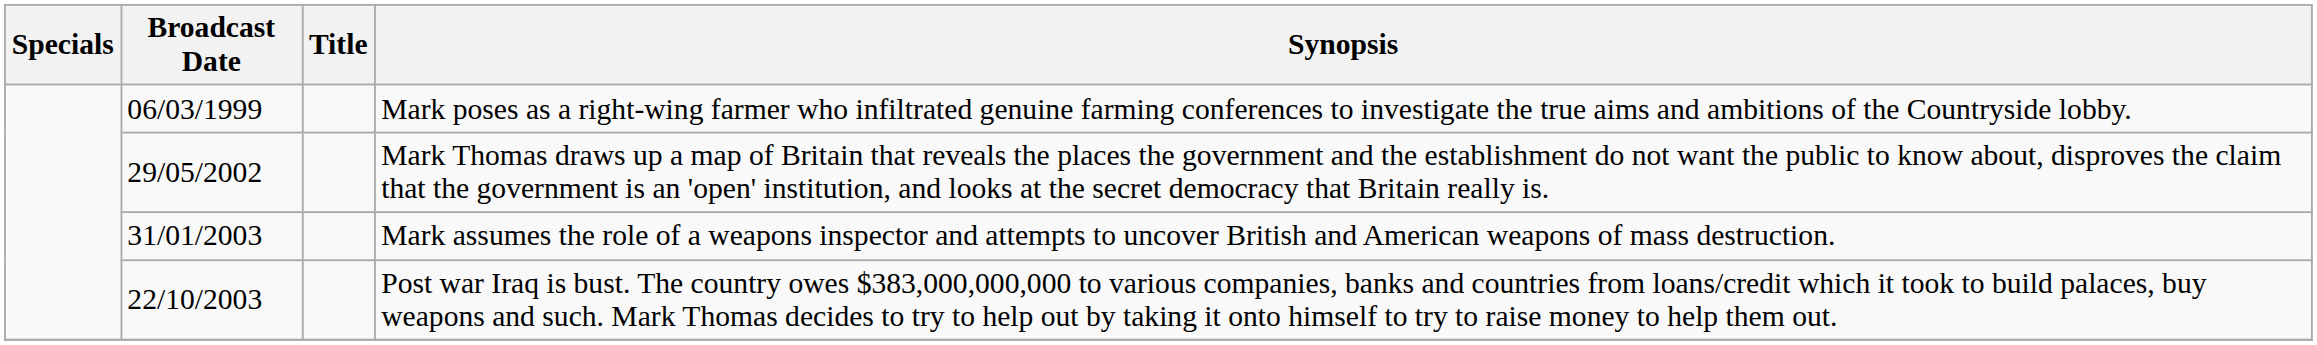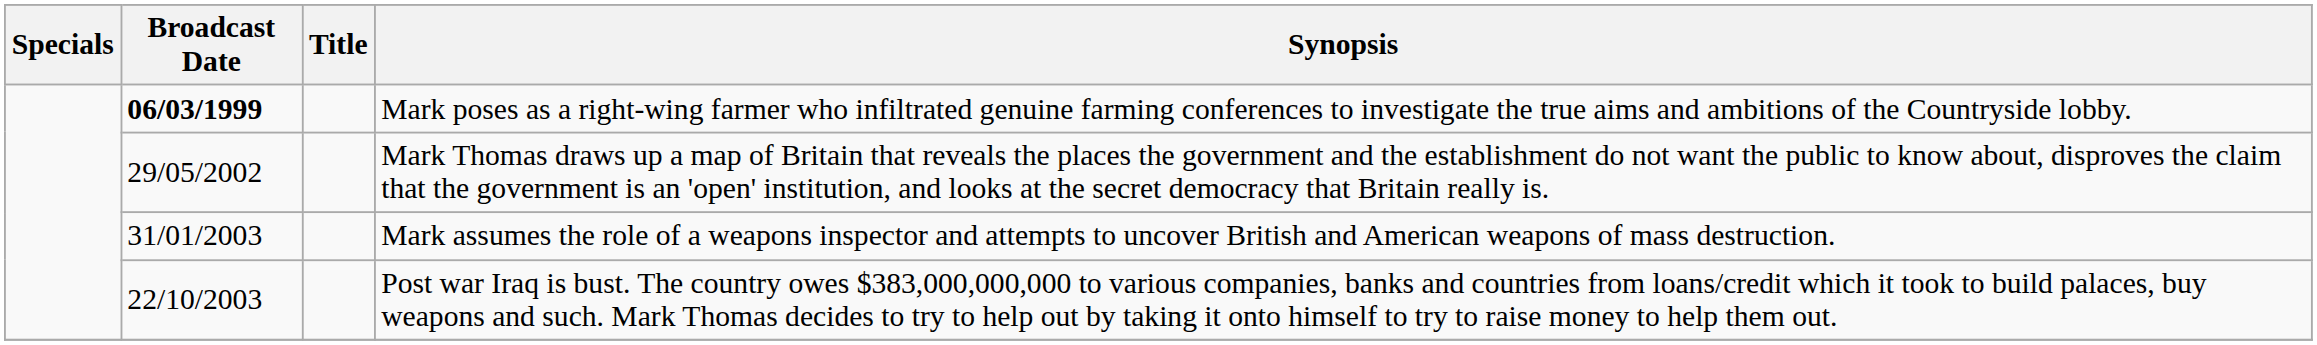row 2 | Broadcast Date: normal -> bold
